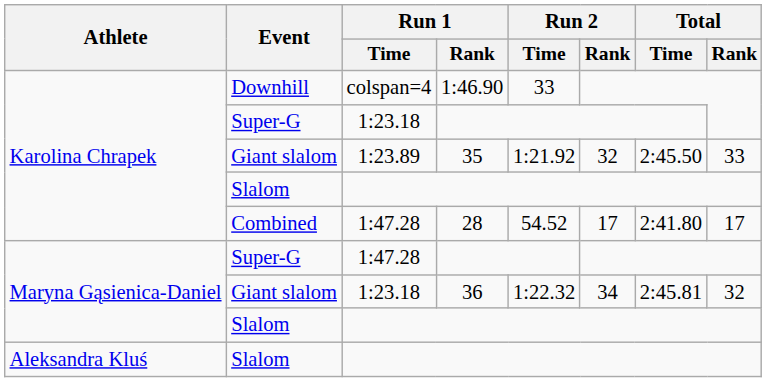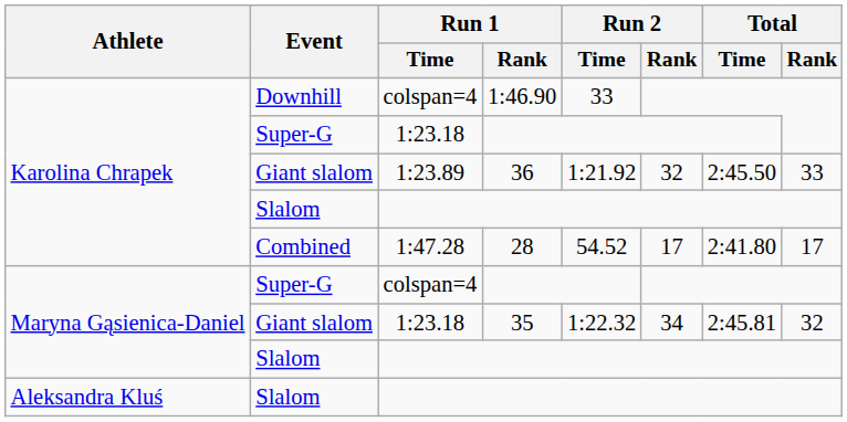Karolina Chrapek / Giant slalom | Run 1 / Rank: 35 -> 36
Maryna Gąsienica-Daniel / Super-G | Run 1 / Time: 1:47.28 -> colspan=4
Maryna Gąsienica-Daniel / Giant slalom | Run 1 / Rank: 36 -> 35
